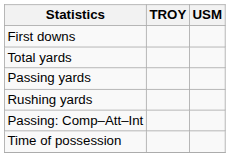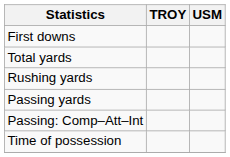rows swapped: Rushing yards <-> Passing yards
